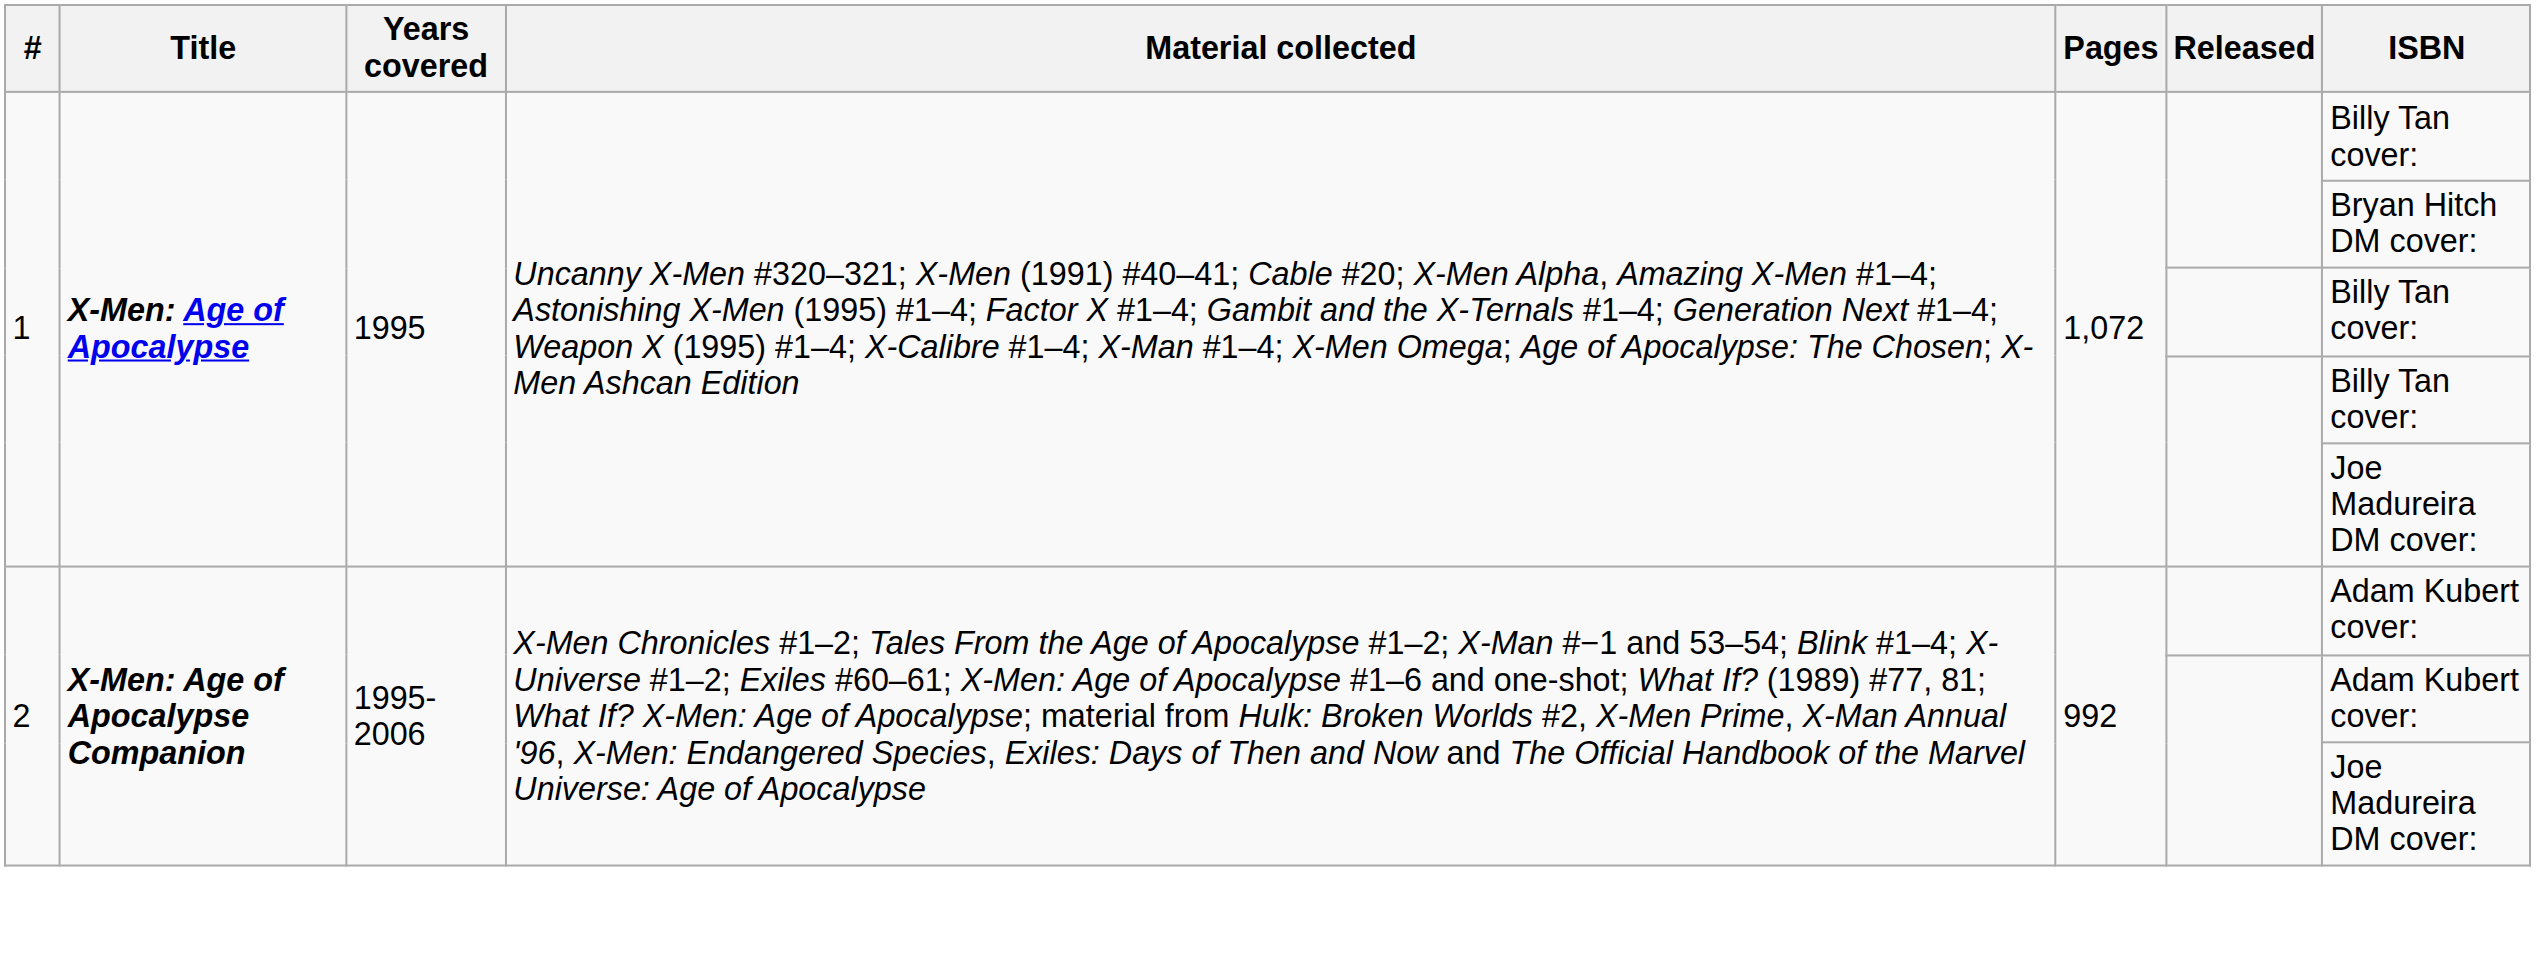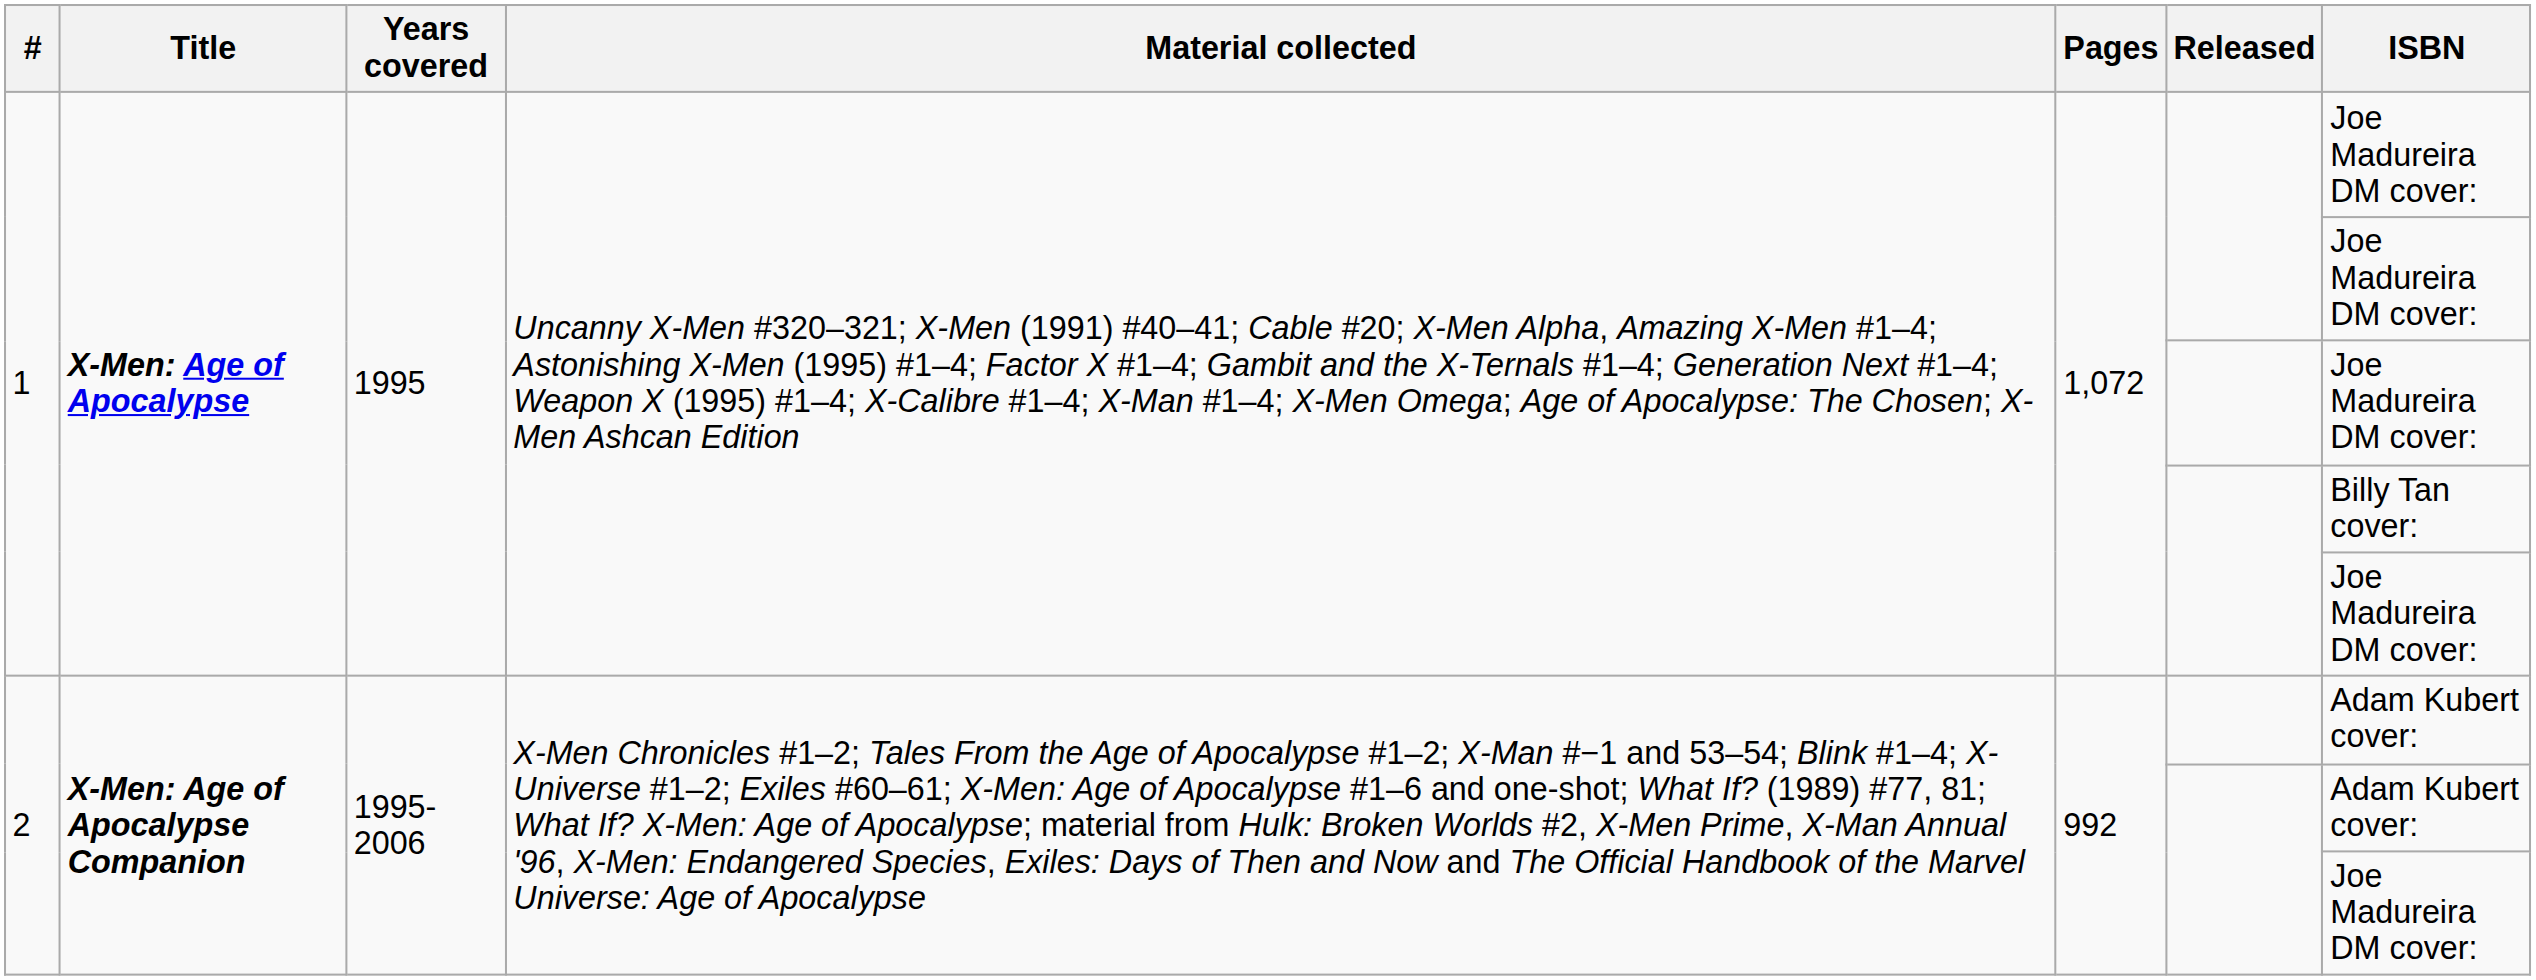row 2 | ISBN: Billy Tan cover: -> Joe Madureira DM cover:
row 3 | ISBN: Bryan Hitch DM cover: -> Joe Madureira DM cover:
row 4 | ISBN: Billy Tan cover: -> Joe Madureira DM cover:
